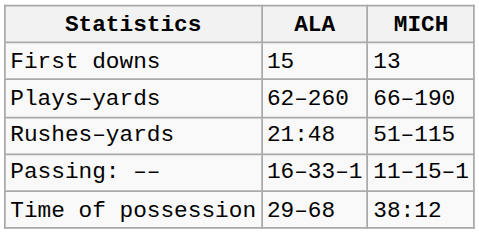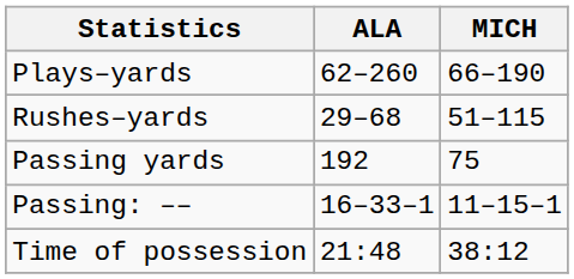- row: First downs | 15 | 13
Rushes–yards | ALA: 21:48 -> 29–68
+ row: Passing yards | 192 | 75
Time of possession | ALA: 29–68 -> 21:48
